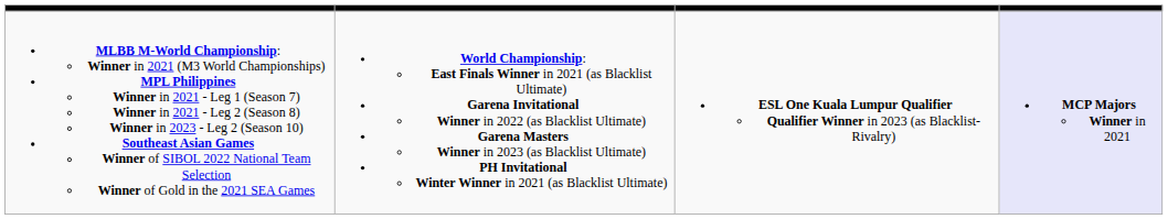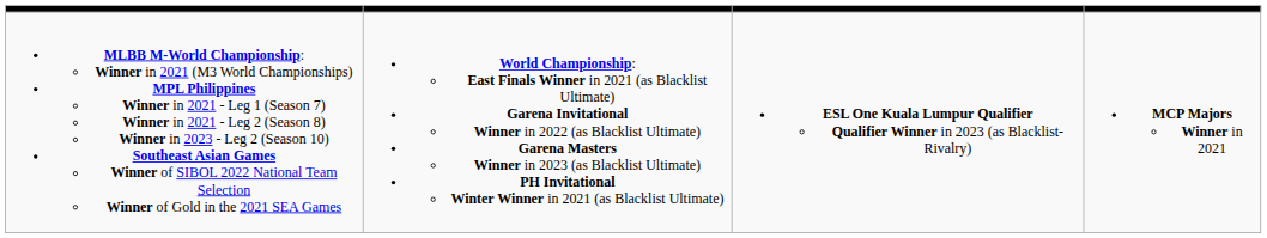row 2 | column 4: lavender background -> no background
